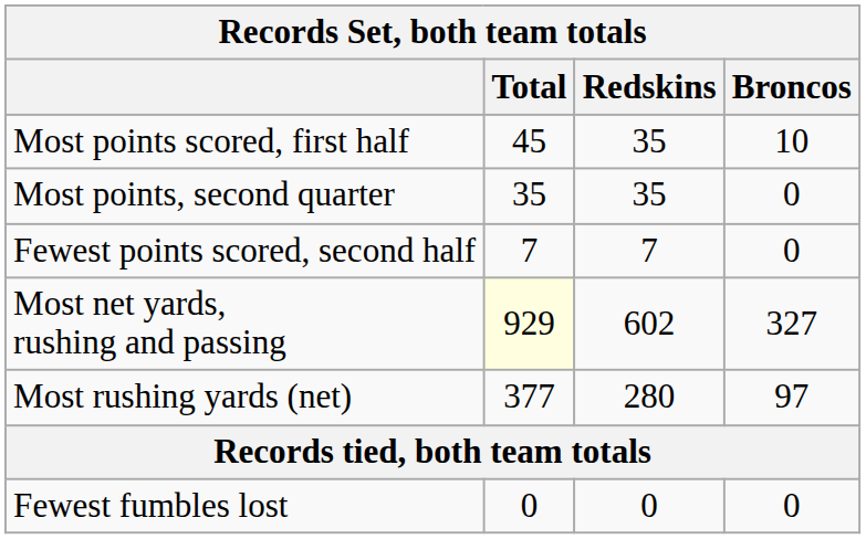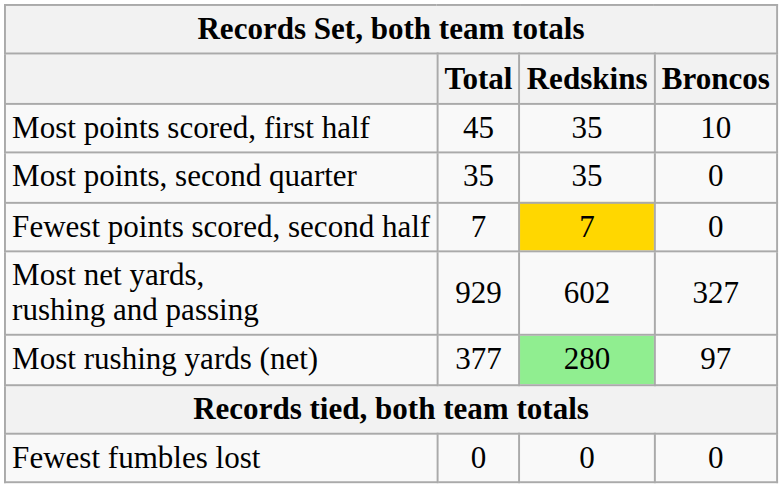Fewest points scored, second half | Redskins: no background -> gold background
Most net yards, rushing and passing | Total: lightyellow background -> no background
Most rushing yards (net) | Redskins: no background -> lightgreen background
